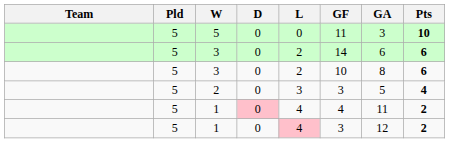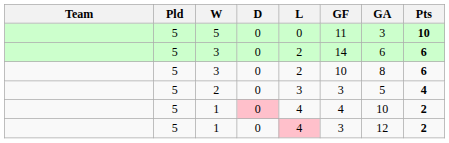row 6 | GA: 11 -> 10
